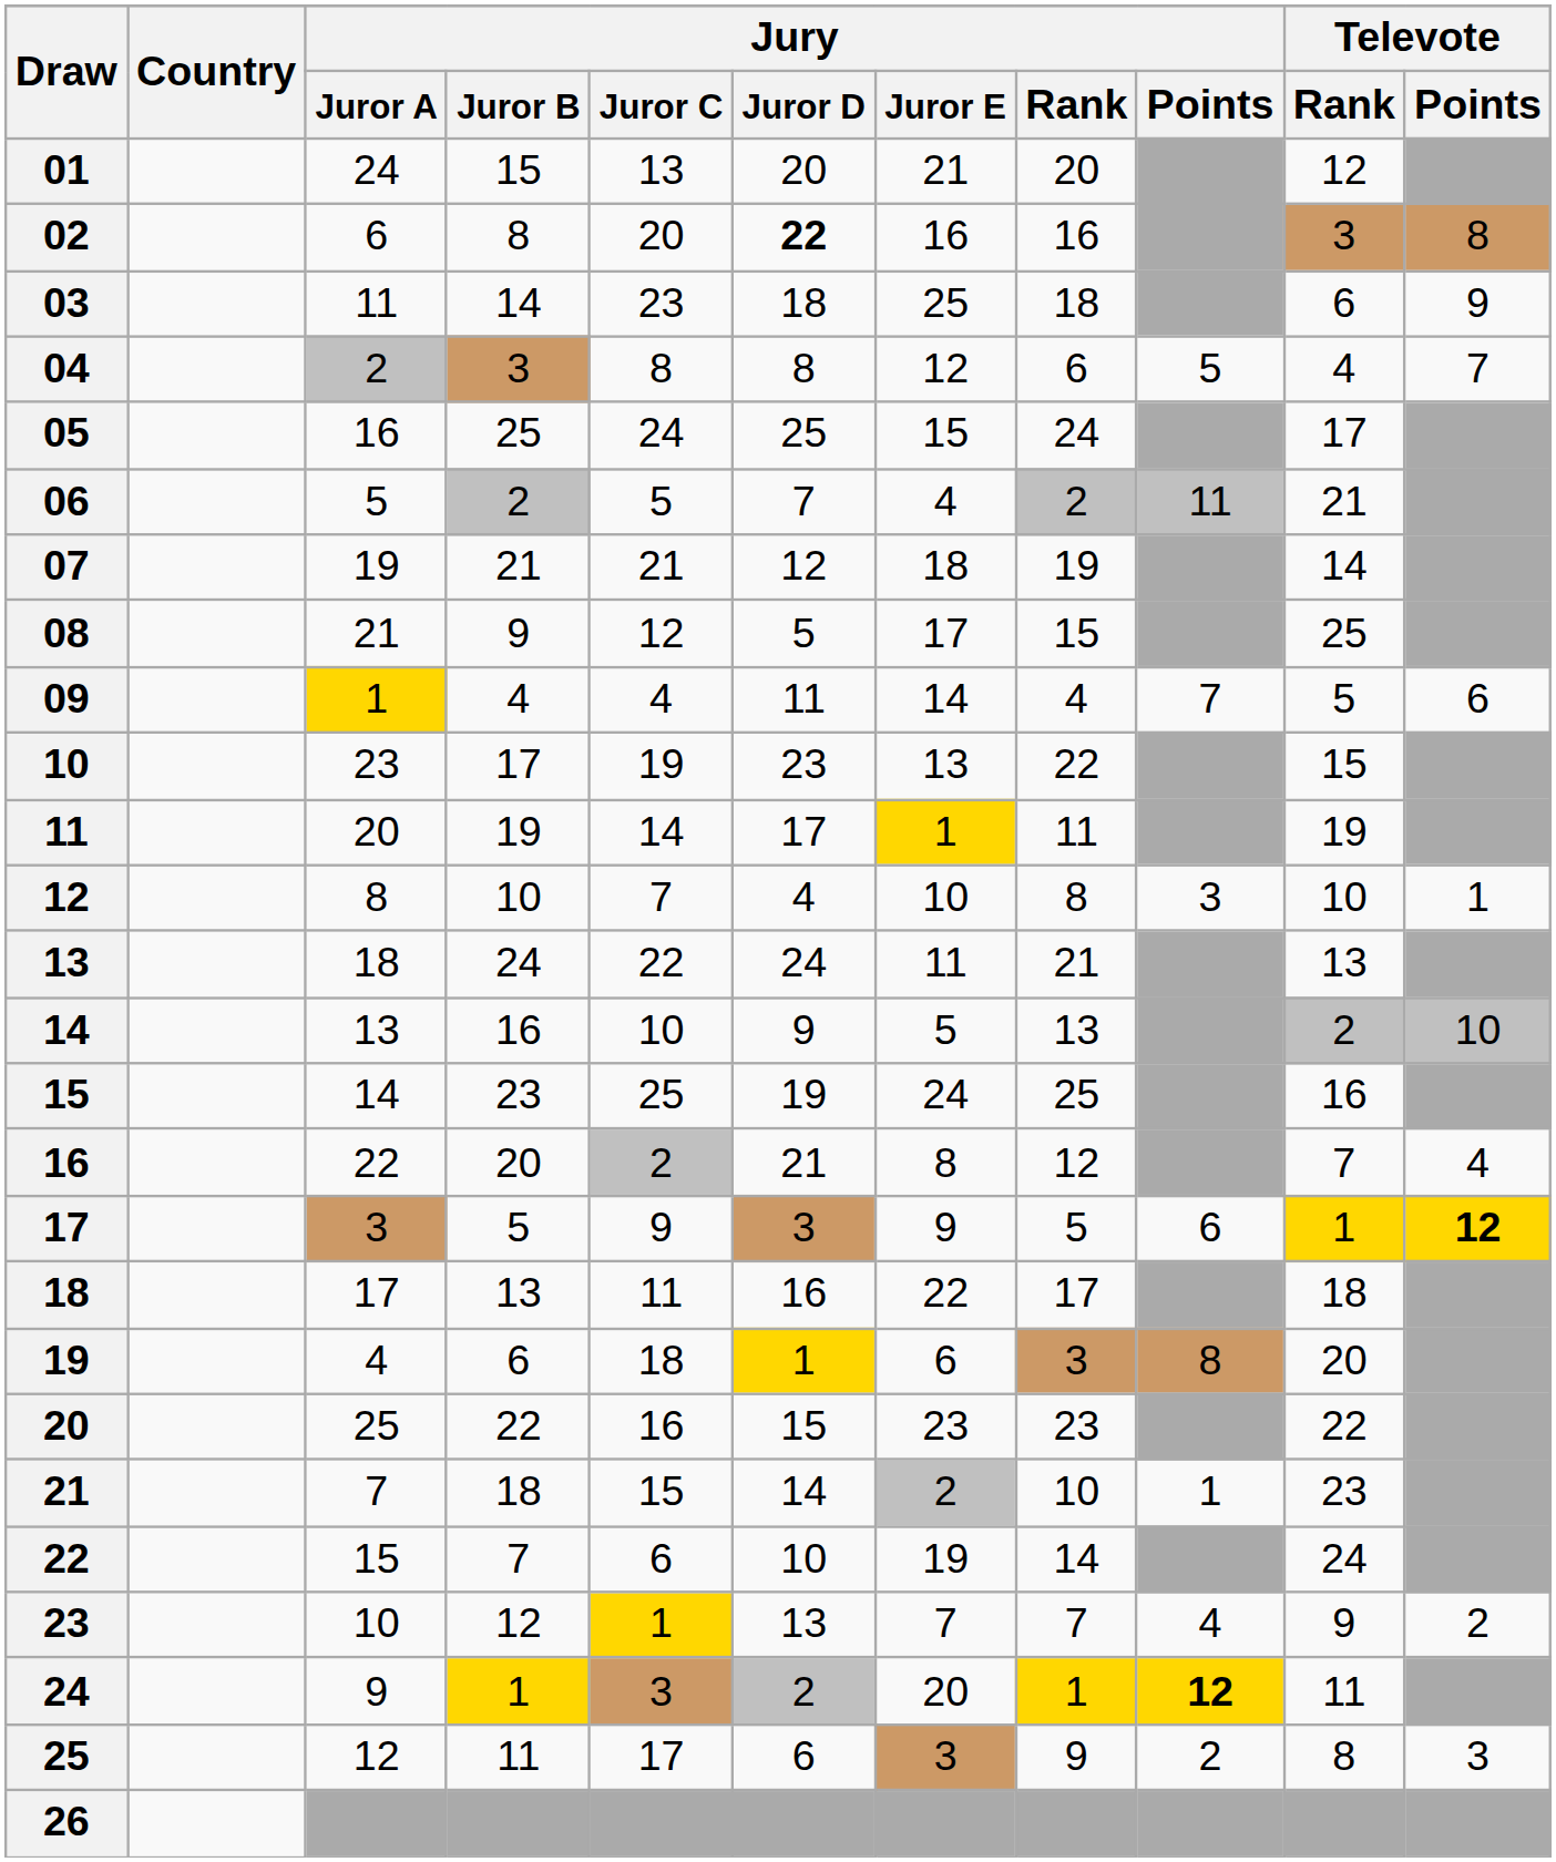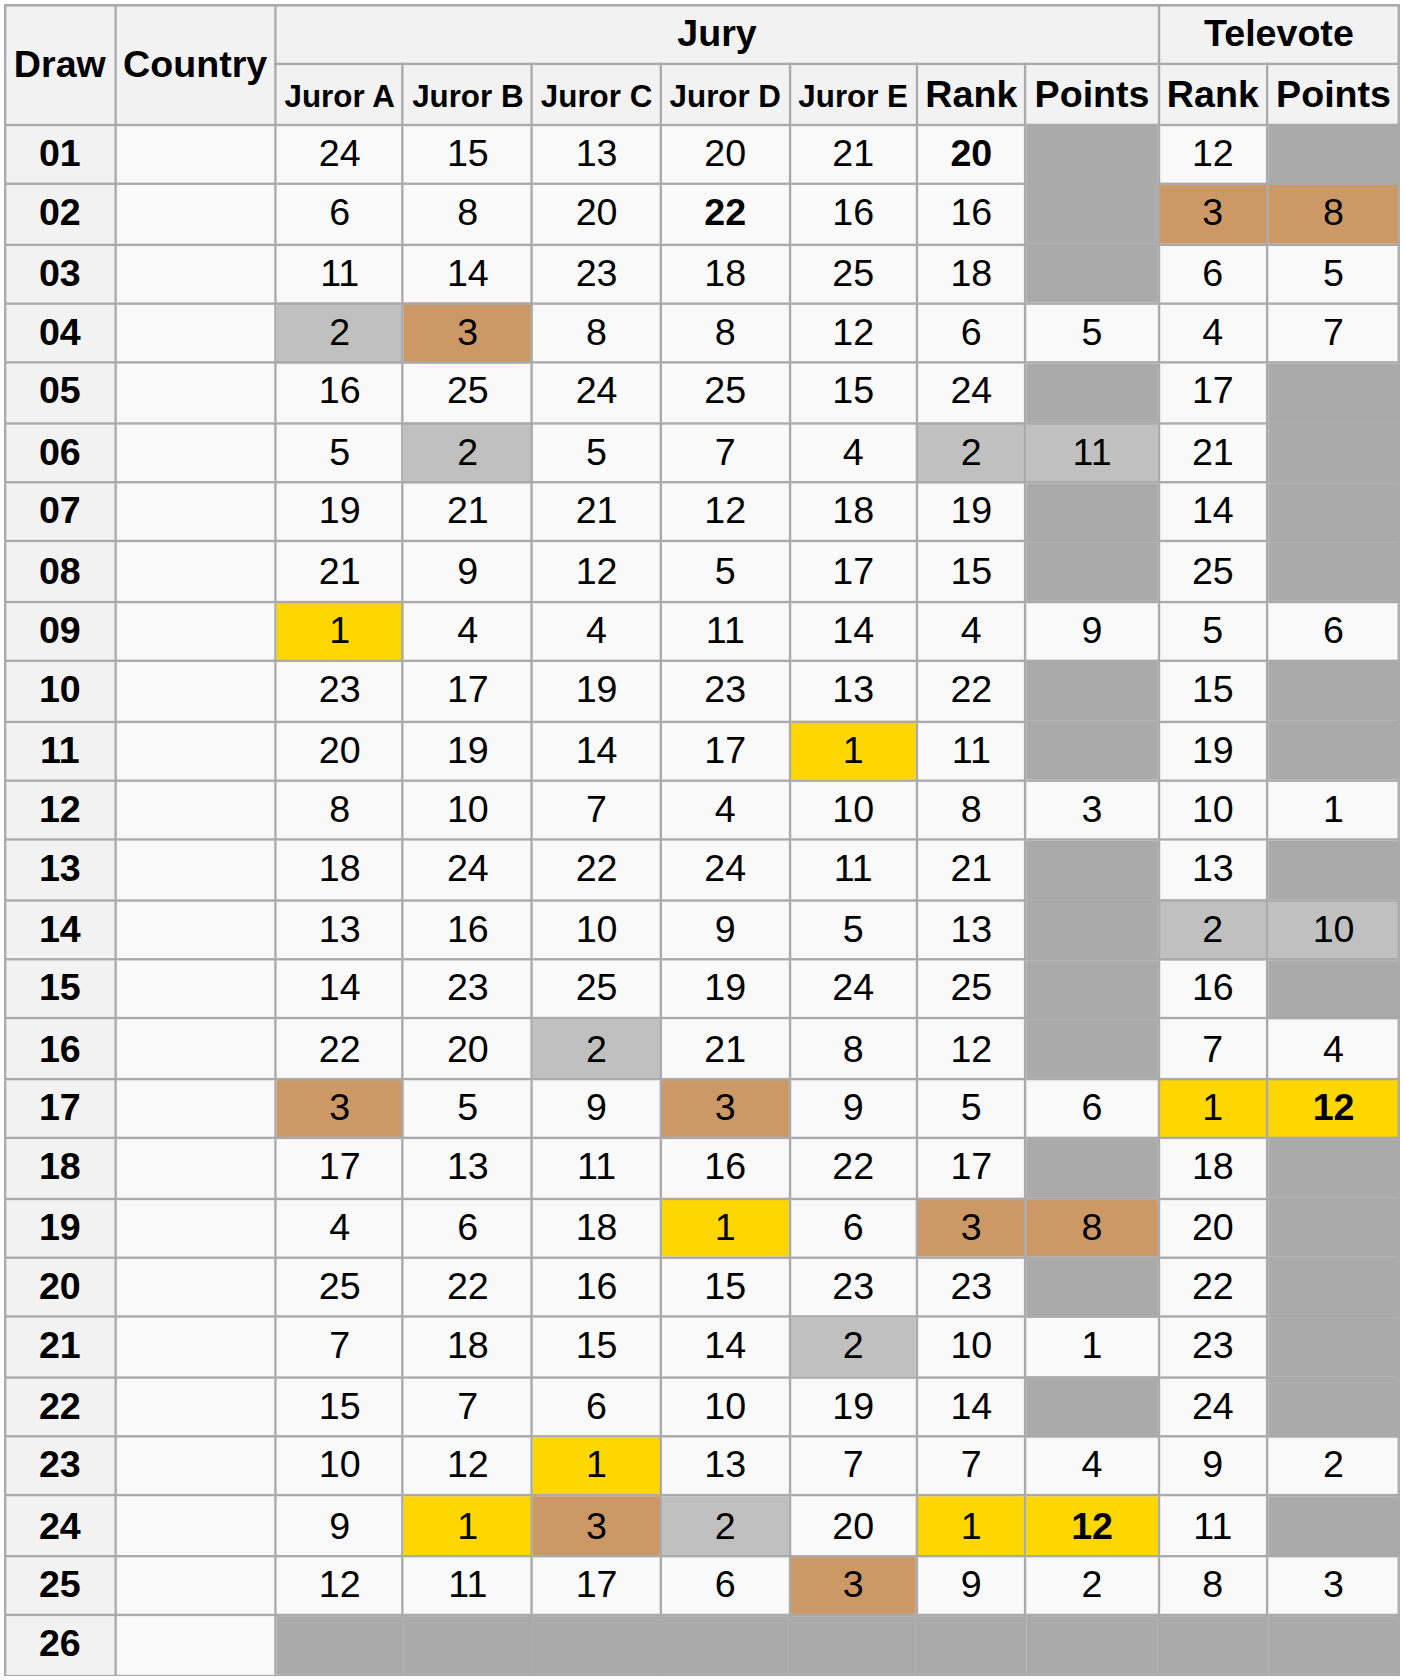01 | Jury / Rank: normal -> bold
03 | Televote / Points: 9 -> 5
09 | Jury / Points: 7 -> 9
